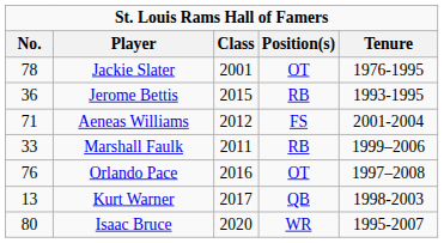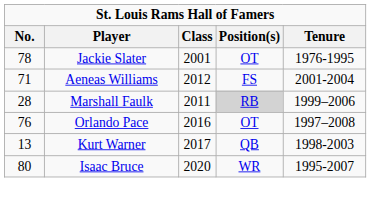- row: 36 | Jerome Bettis | 2015 | RB | 1993-1995
Marshall Faulk | No.: 33 -> 28
Marshall Faulk | Position(s): no background -> lightgrey background
